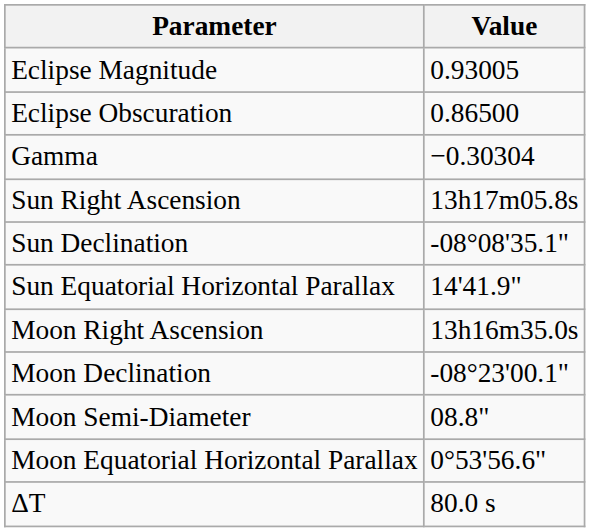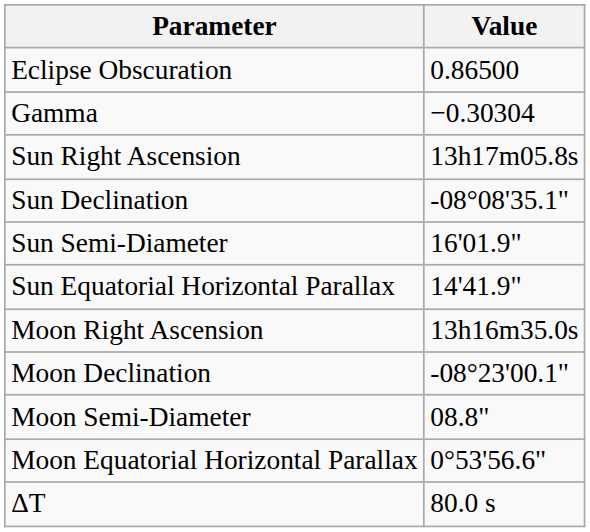- row: Eclipse Magnitude | 0.93005
+ row: Sun Semi-Diameter | 16'01.9"
